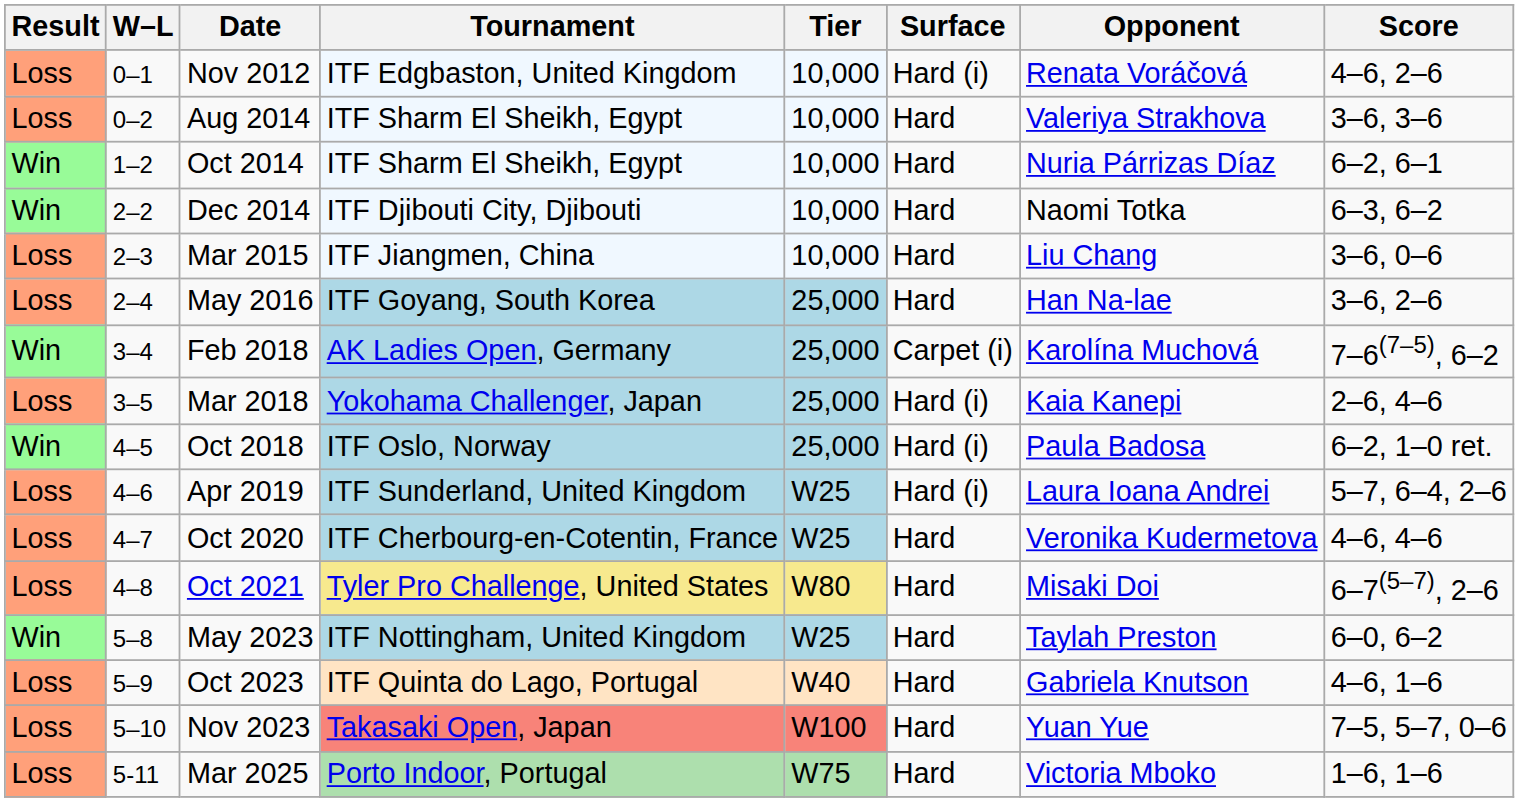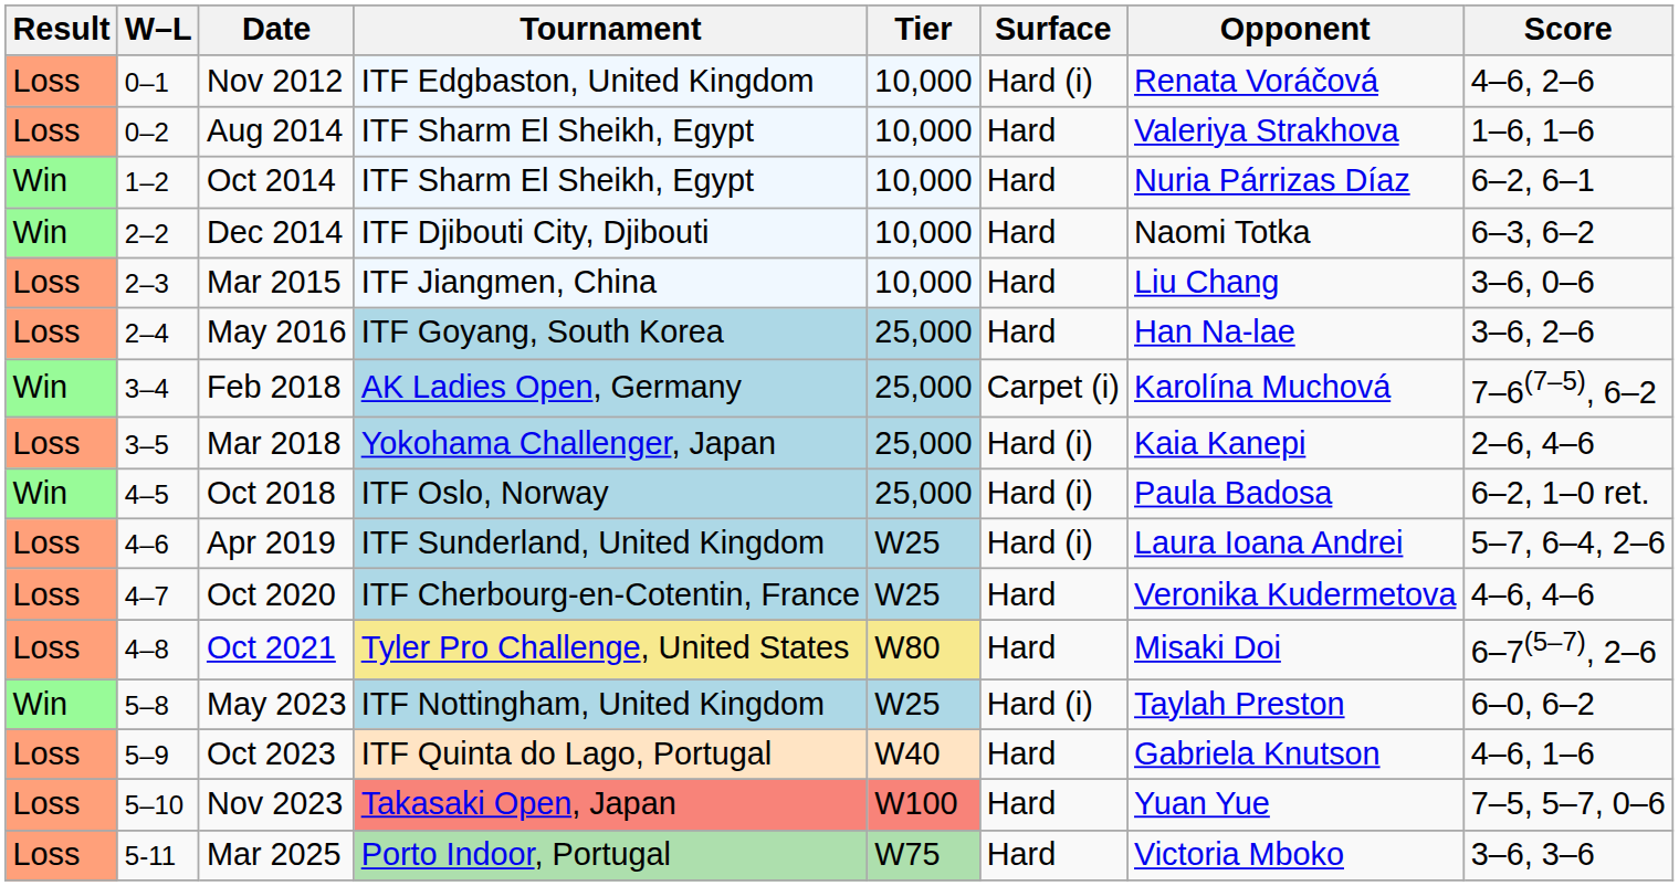Aug 2014 | Score: 3–6, 3–6 -> 1–6, 1–6
May 2023 | Surface: Hard -> Hard (i)
Mar 2025 | Score: 1–6, 1–6 -> 3–6, 3–6
